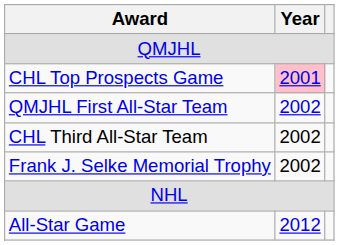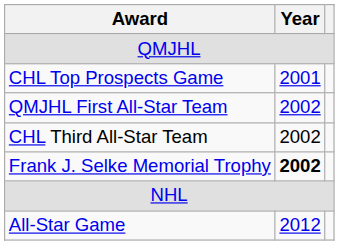CHL Top Prospects Game | Year: pink background -> no background
Frank J. Selke Memorial Trophy | Year: normal -> bold
